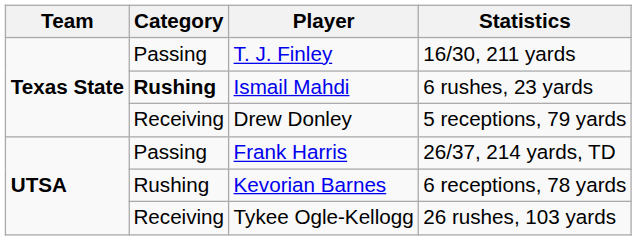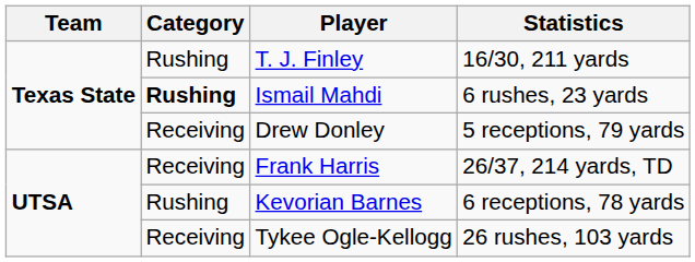T. J. Finley | Category: Passing -> Rushing
Frank Harris | Category: Passing -> Receiving
